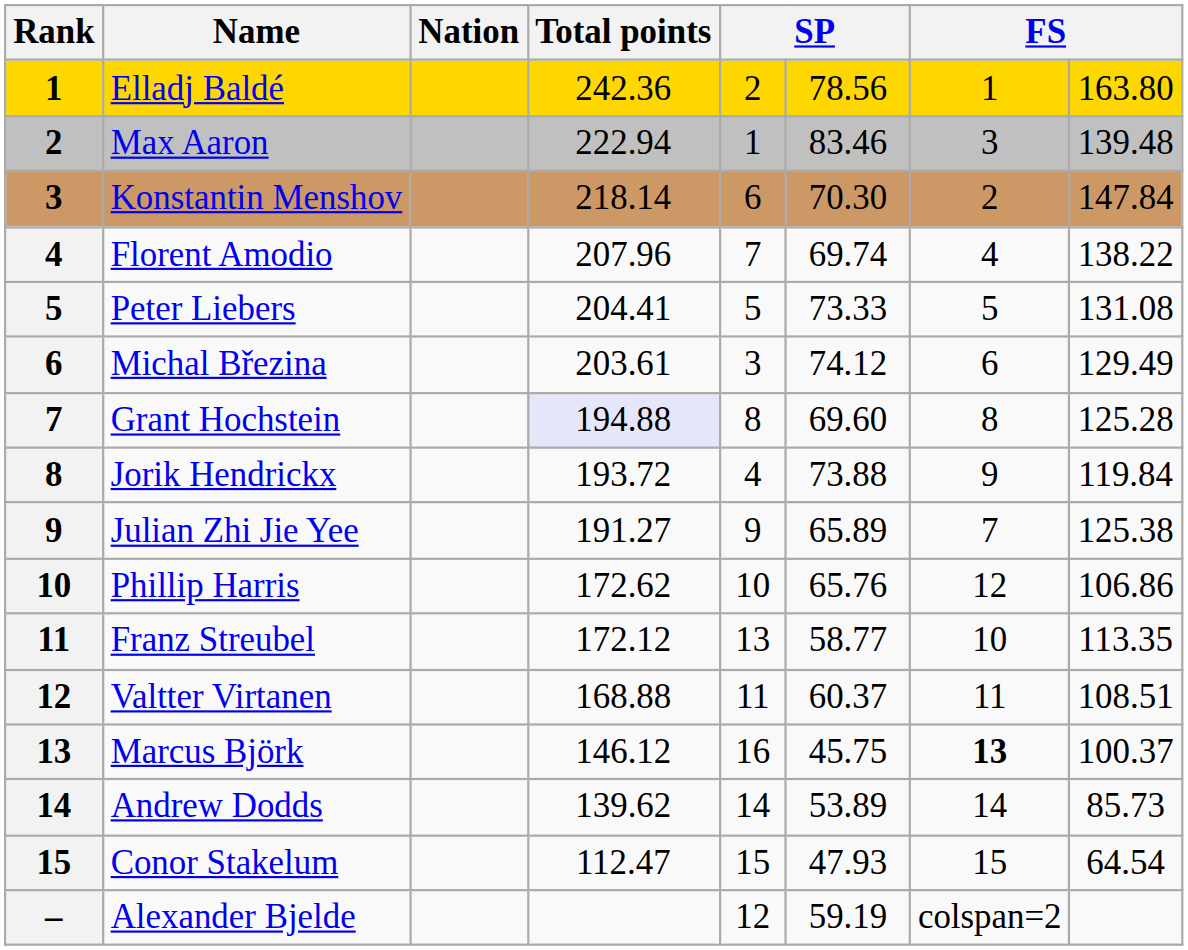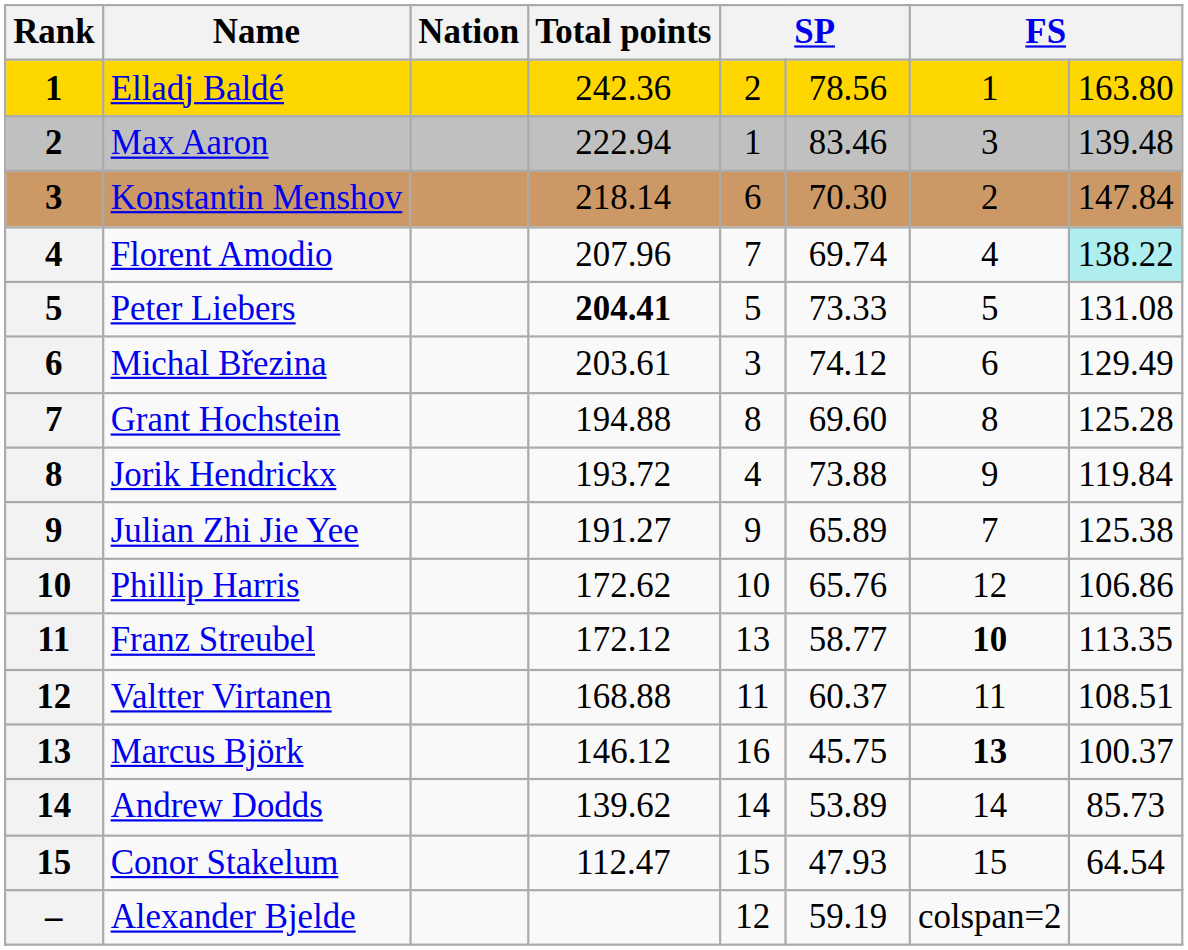Florent Amodio | column 8: no background -> paleturquoise background
Peter Liebers | Total points: normal -> bold
Grant Hochstein | Total points: lavender background -> no background
Franz Streubel | column 7: normal -> bold
